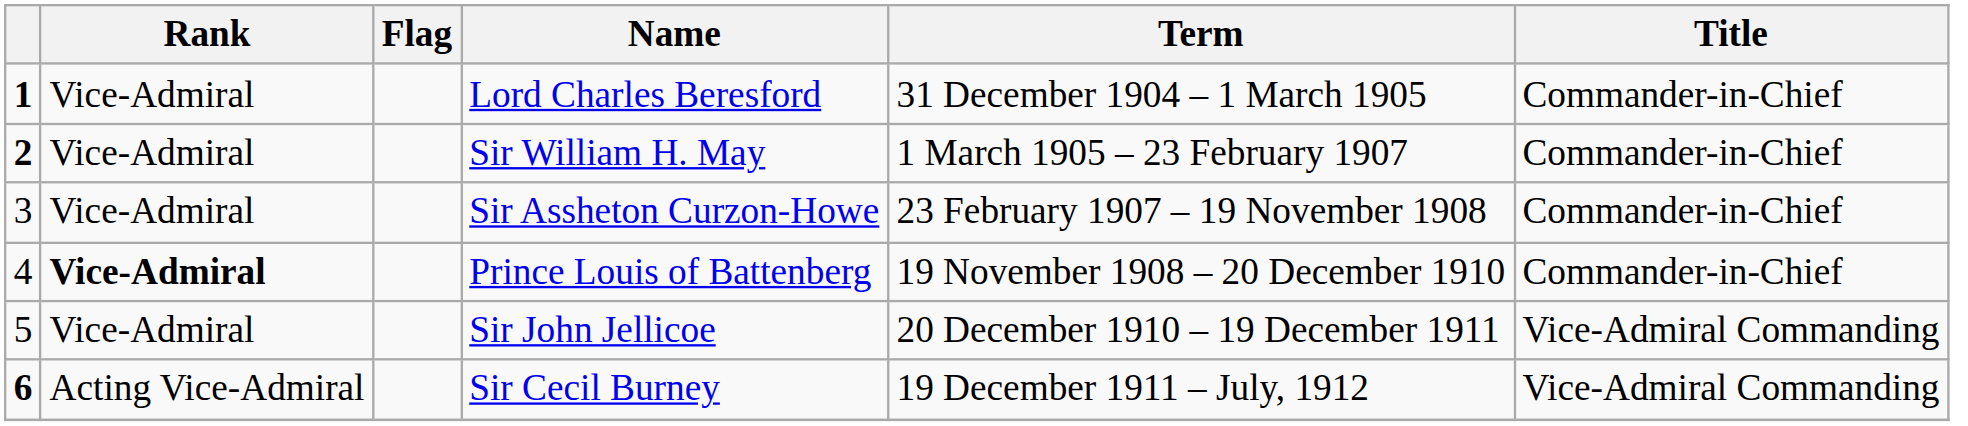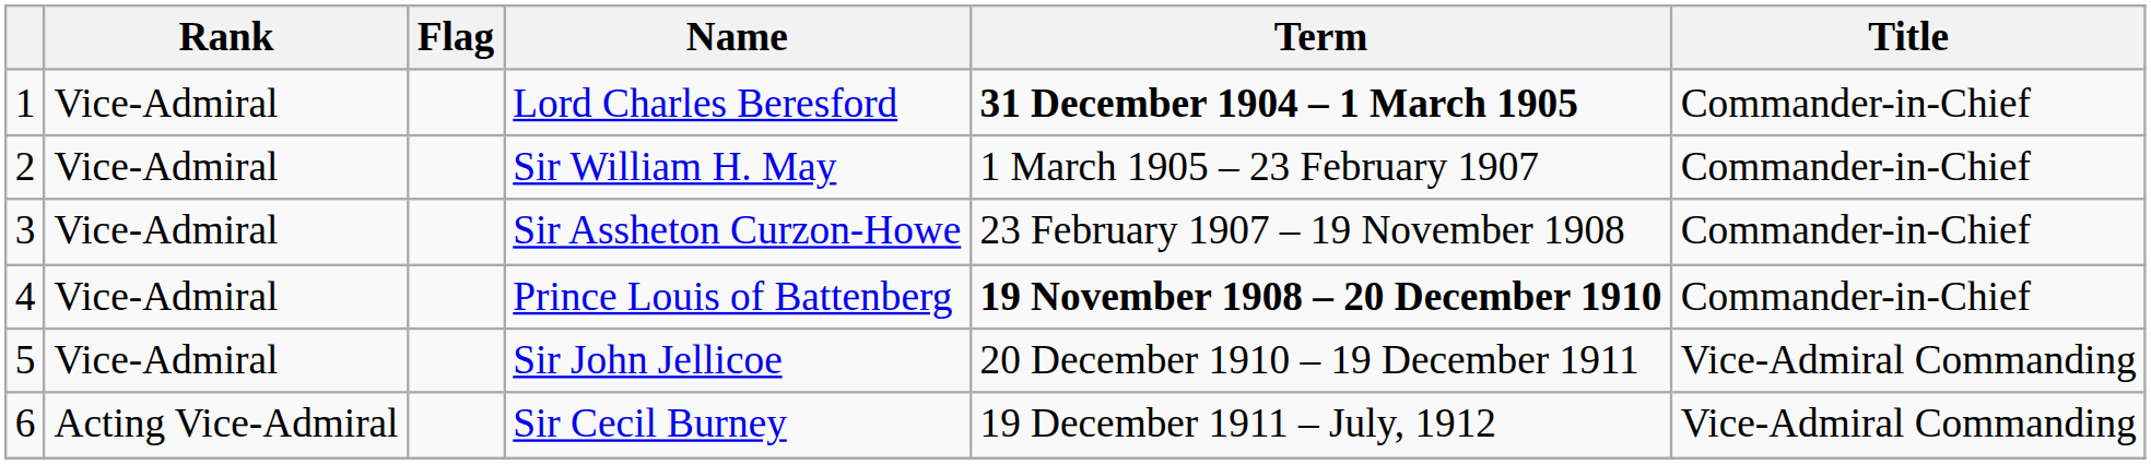Lord Charles Beresford | column 1: bold -> normal
Lord Charles Beresford | Term: normal -> bold
Sir William H. May | column 1: bold -> normal
Prince Louis of Battenberg | Rank: bold -> normal
Prince Louis of Battenberg | Term: normal -> bold
Sir Cecil Burney | column 1: bold -> normal
